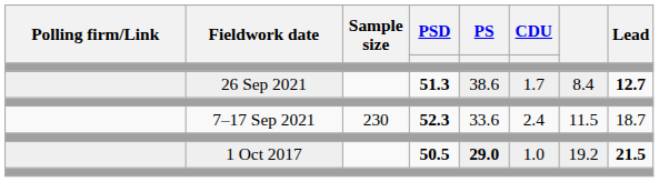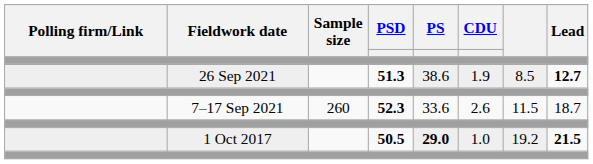26 Sep 2021 | CDU: 1.7 -> 1.9
26 Sep 2021 | column 7: 8.4 -> 8.5
7–17 Sep 2021 | Sample size: 230 -> 260
7–17 Sep 2021 | CDU: 2.4 -> 2.6
